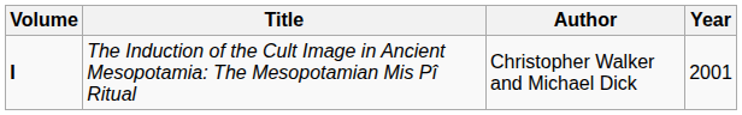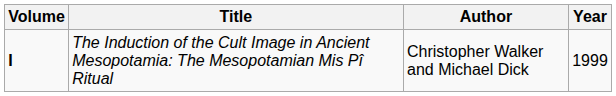row 2 | Year: 2001 -> 1999
